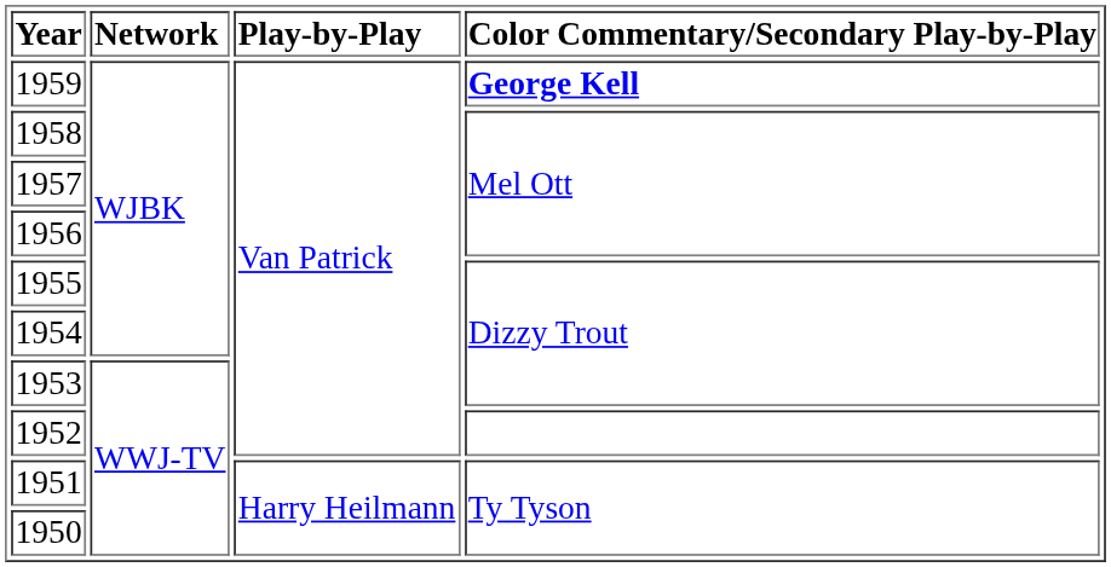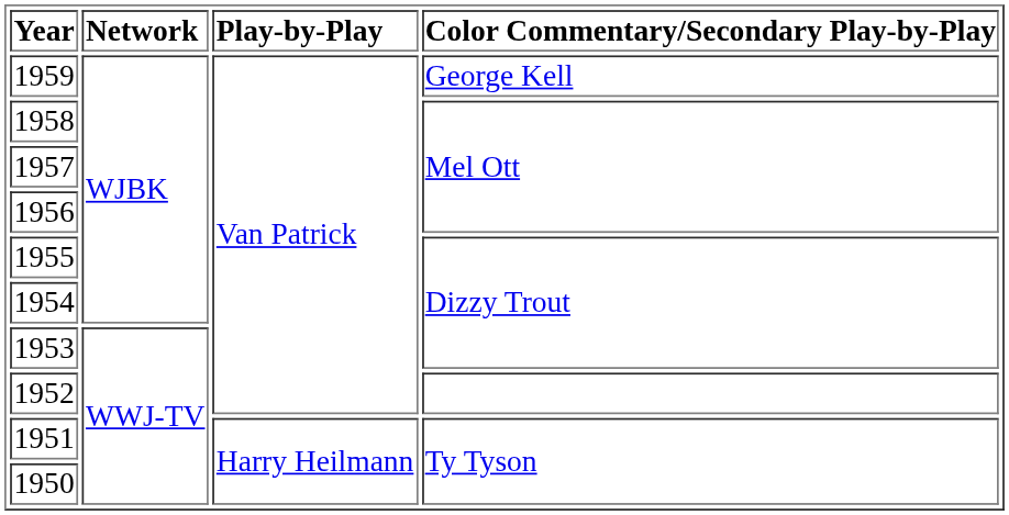1959 | Color Commentary/Secondary Play-by-Play: bold -> normal
